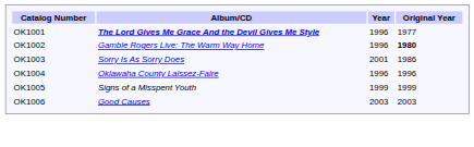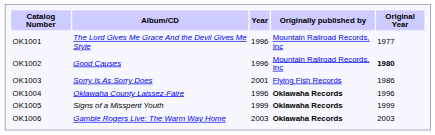+ column: Originally published by | Mountain Railroad Records, Inc | Mountain Railroad Records, Inc | Flying Fish Records | Oklawaha Records | Oklawaha Records | Oklawaha Records
OK1001 | Album/CD: bold -> normal
OK1002 | Album/CD: Gamble Rogers Live: The Warm Way Home -> Good Causes
OK1006 | Album/CD: Good Causes -> Gamble Rogers Live: The Warm Way Home
